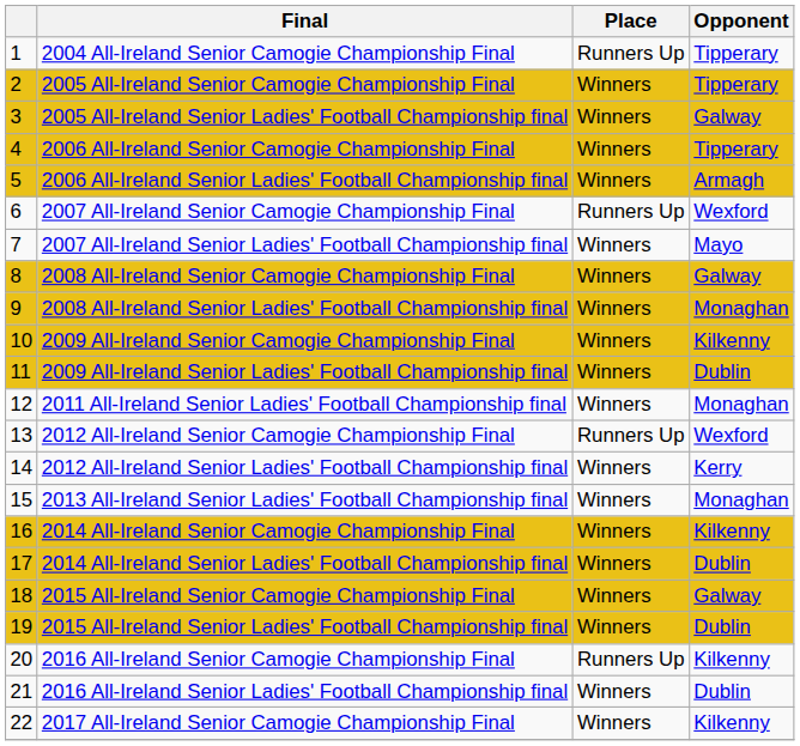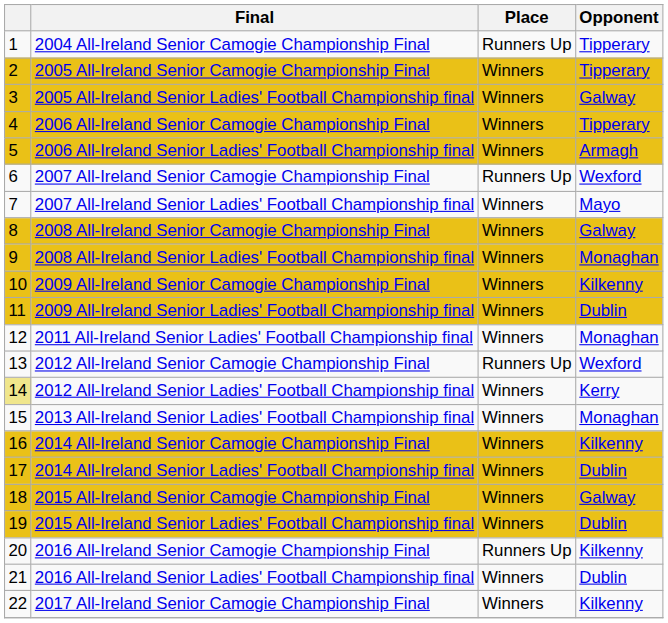row 15 | column 1: no background -> khaki background
